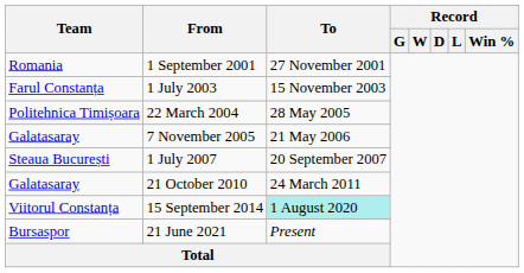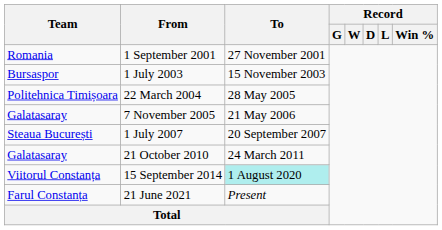1 July 2003 | Team: Farul Constanța -> Bursaspor
21 June 2021 | Team: Bursaspor -> Farul Constanța
